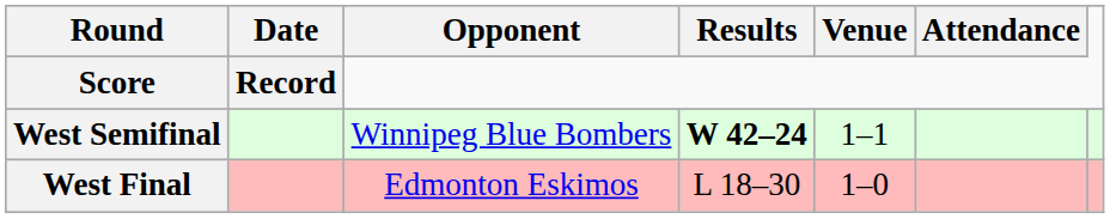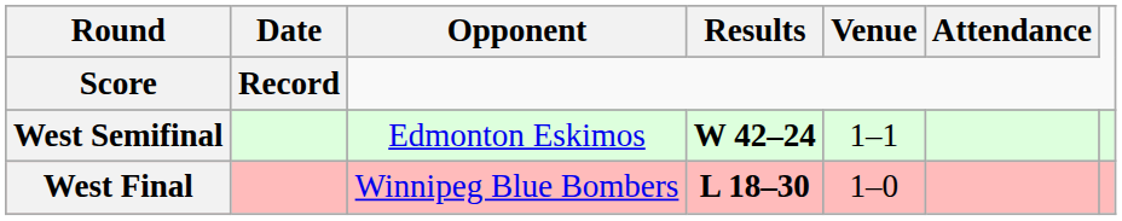West Semifinal | Opponent: Winnipeg Blue Bombers -> Edmonton Eskimos
West Final | Opponent: Edmonton Eskimos -> Winnipeg Blue Bombers
West Final | Results: normal -> bold
